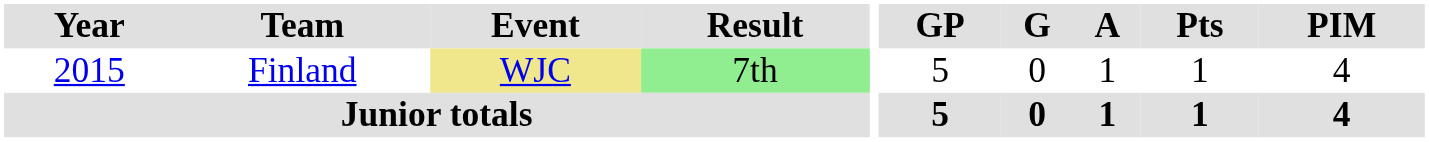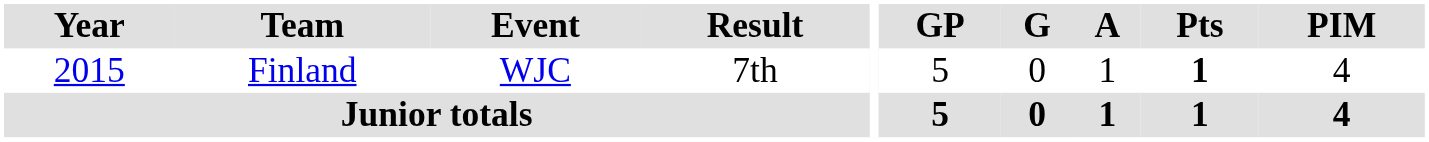Finland | Event: khaki background -> no background
Finland | Result: lightgreen background -> no background
Finland | Pts: normal -> bold
